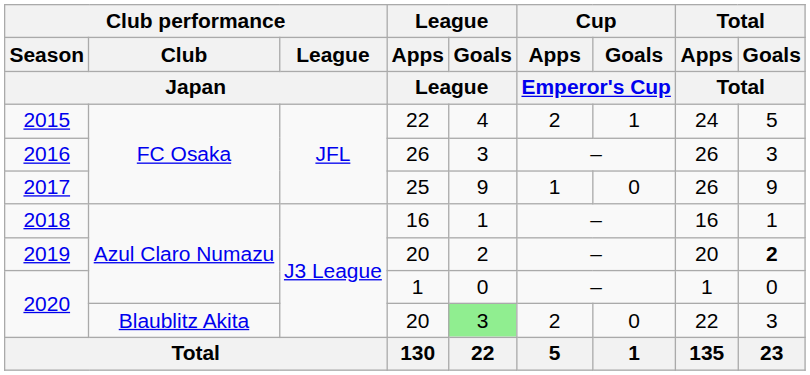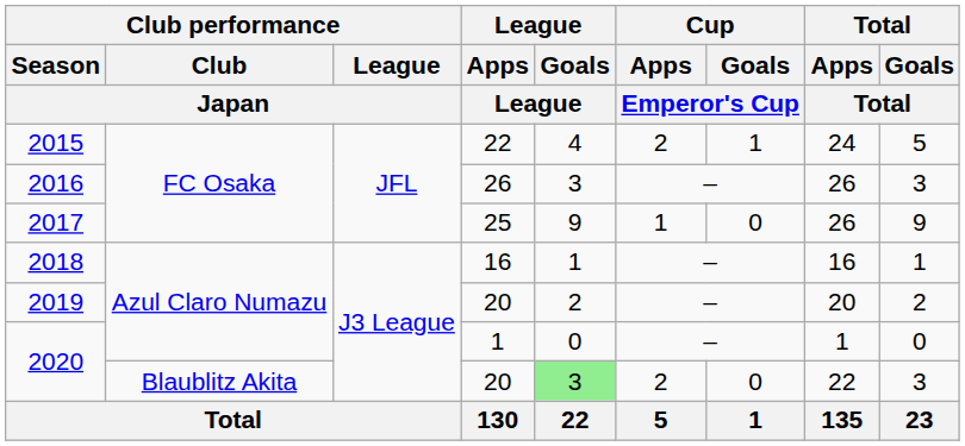2019 | Total / Goals / Total: bold -> normal
